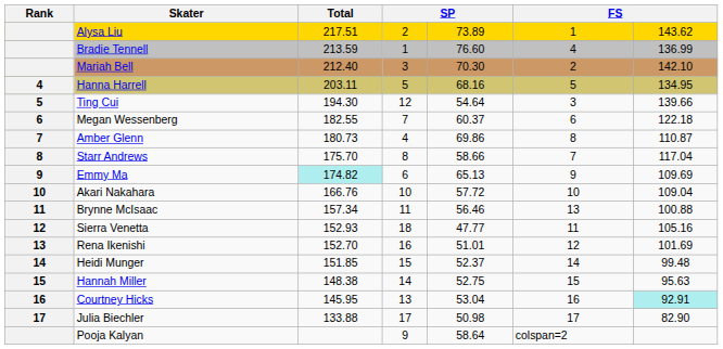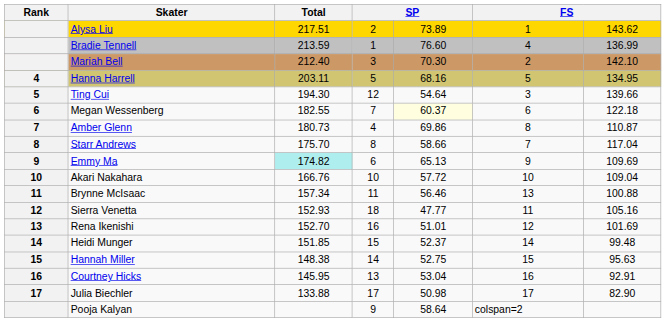Megan Wessenberg | column 5: no background -> lightyellow background
Courtney Hicks | column 7: paleturquoise background -> no background
